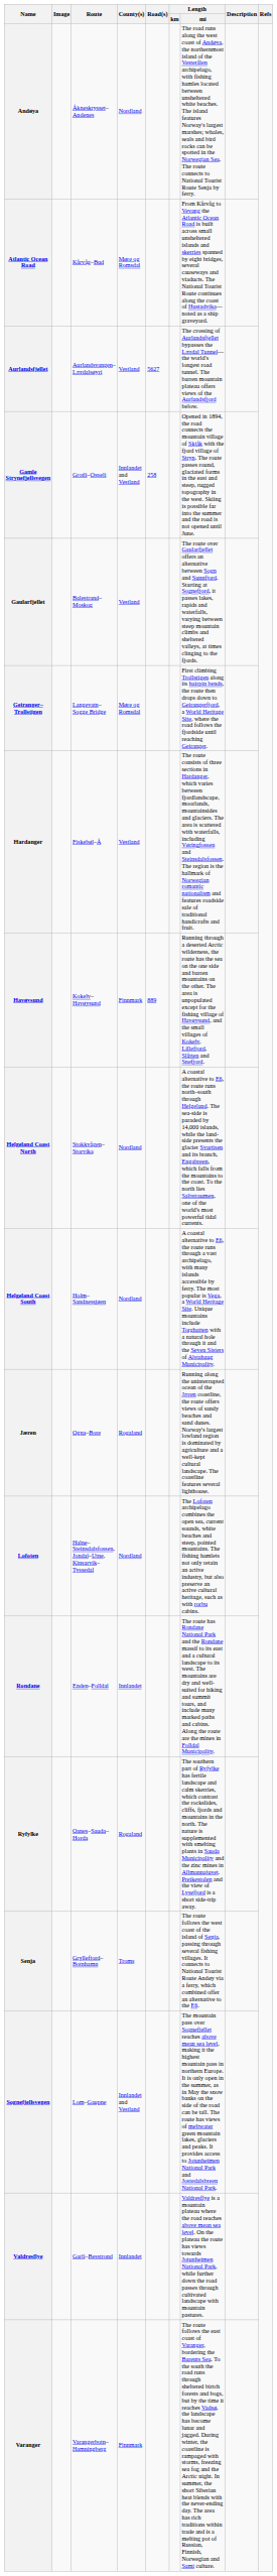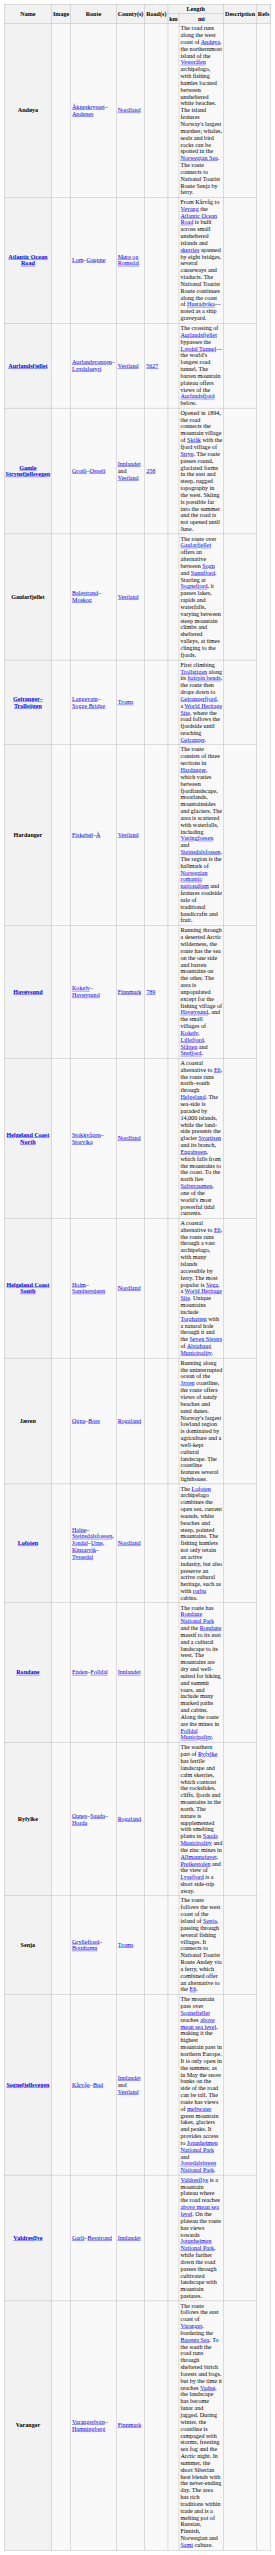Atlantic Ocean Road | Route: Kårvåg–Bud -> Lom–Gaupne
Geiranger–Trollstigen | County(s): Møre og Romsdal -> Troms
Havøysund | Road(s): 889 -> 789
Sognefjellsvegen | Route: Lom–Gaupne -> Kårvåg–Bud
